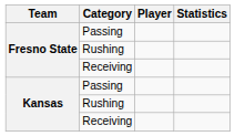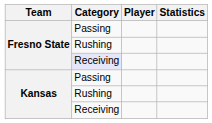Fresno State / Receiving | Category: no background -> lavender background
